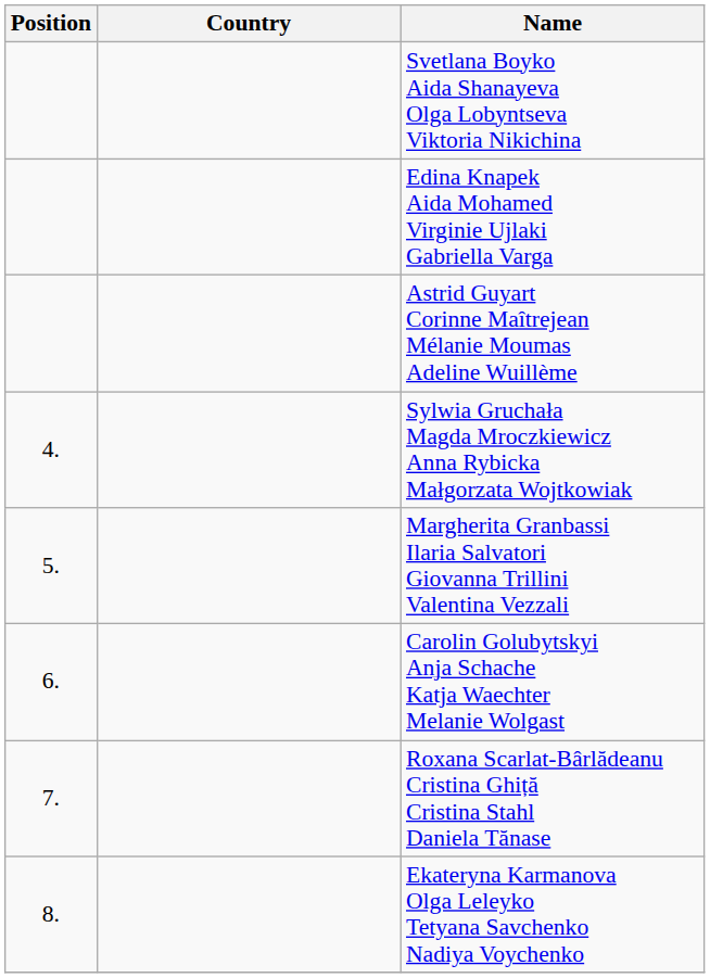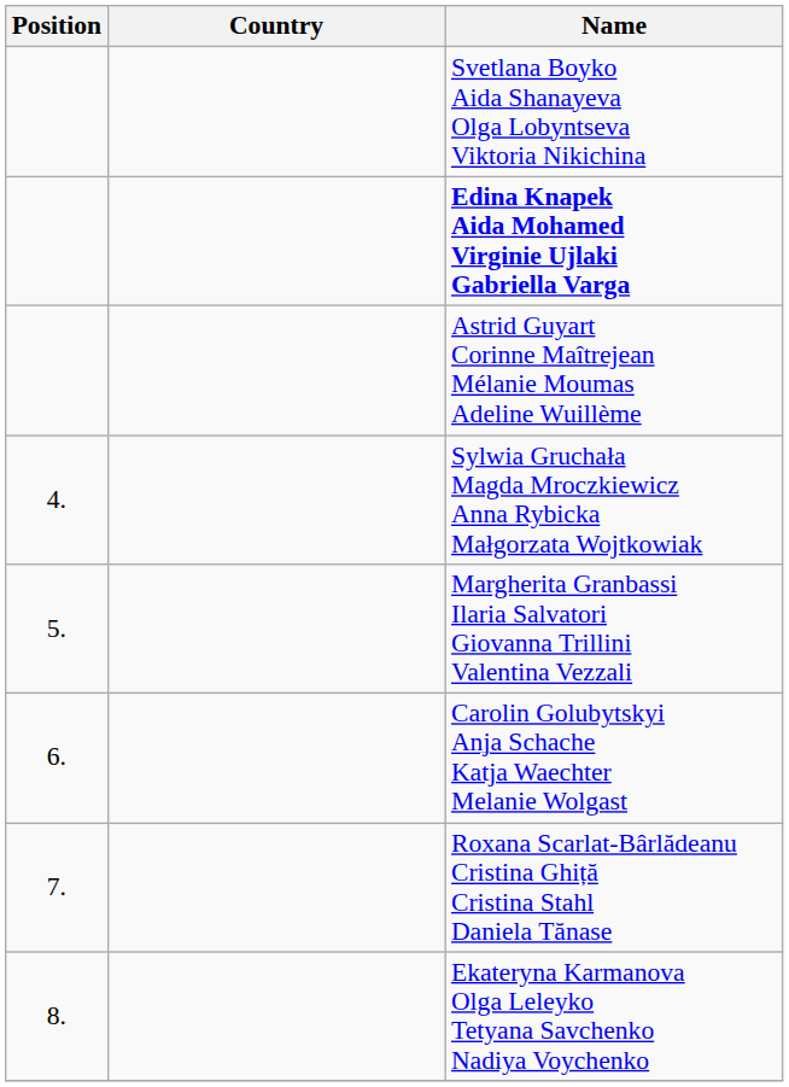Edina Knapek Aida Mohamed Virginie Ujlaki Gabriella Varga | Name: normal -> bold
